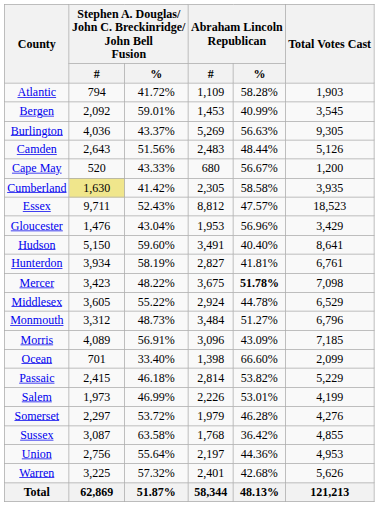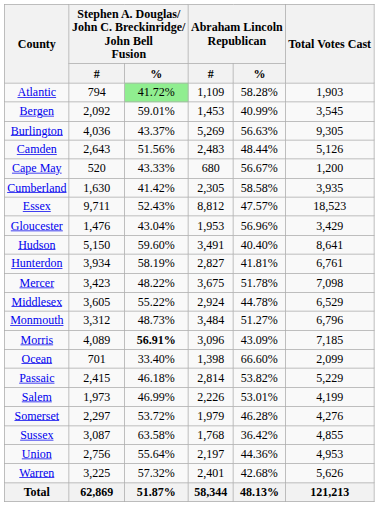Atlantic | column 3: no background -> lightgreen background
Cumberland | column 2: khaki background -> no background
Mercer | Abraham Lincoln Republican / %: bold -> normal
Morris | column 3: normal -> bold
